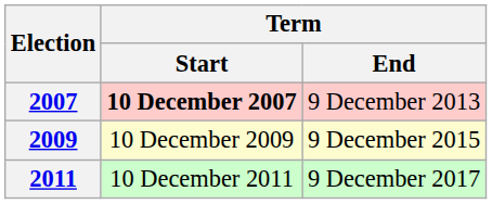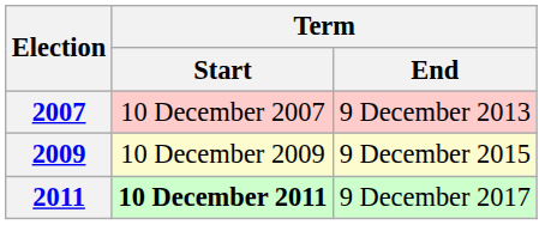2007 | Term / Start: bold -> normal
2011 | Term / Start: normal -> bold
